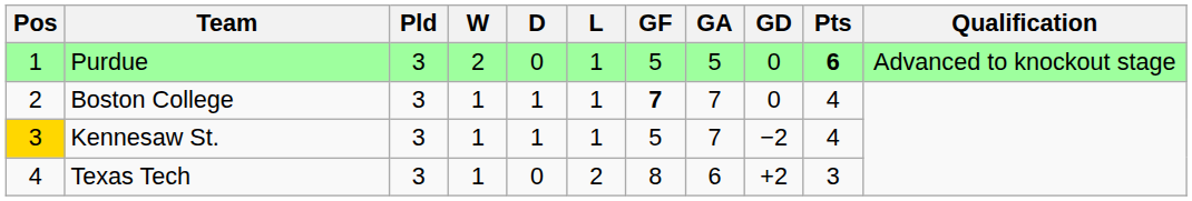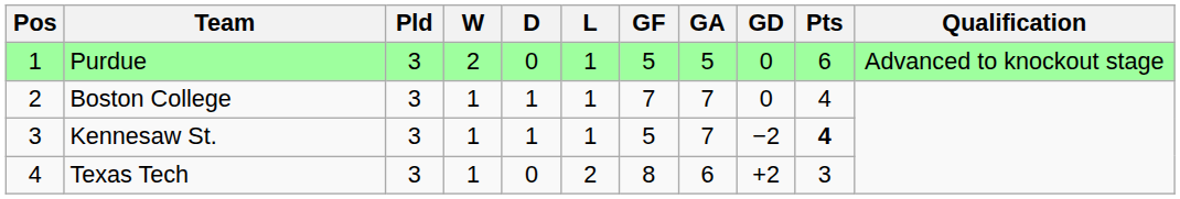Purdue | Pts: bold -> normal
Boston College | GF: bold -> normal
Kennesaw St. | Pos: gold background -> no background
Kennesaw St. | Pts: normal -> bold
